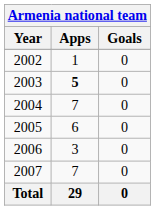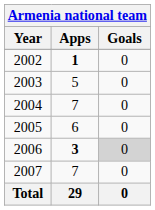2002 | Apps: normal -> bold
2003 | Apps: bold -> normal
2006 | Apps: normal -> bold
2006 | Goals: no background -> lightgrey background
